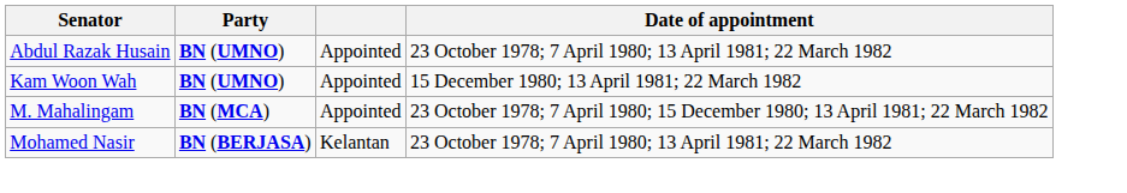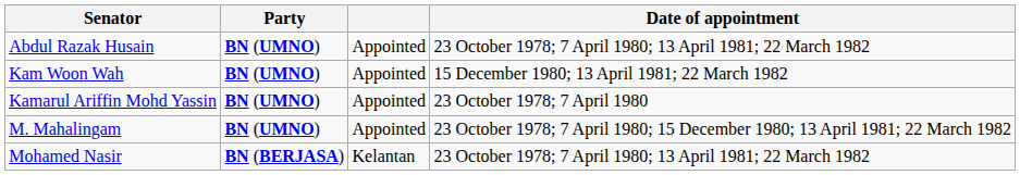+ row: Kamarul Ariffin Mohd Yassin | BN (UMNO) | Appointed | 23 October 1978; 7 April 1980
M. Mahalingam | Party: BN (MCA) -> BN (UMNO)
